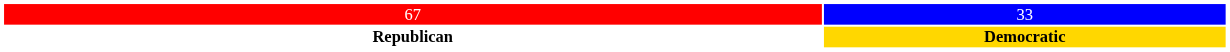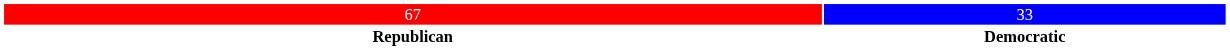Republican | column 2: gold background -> no background
